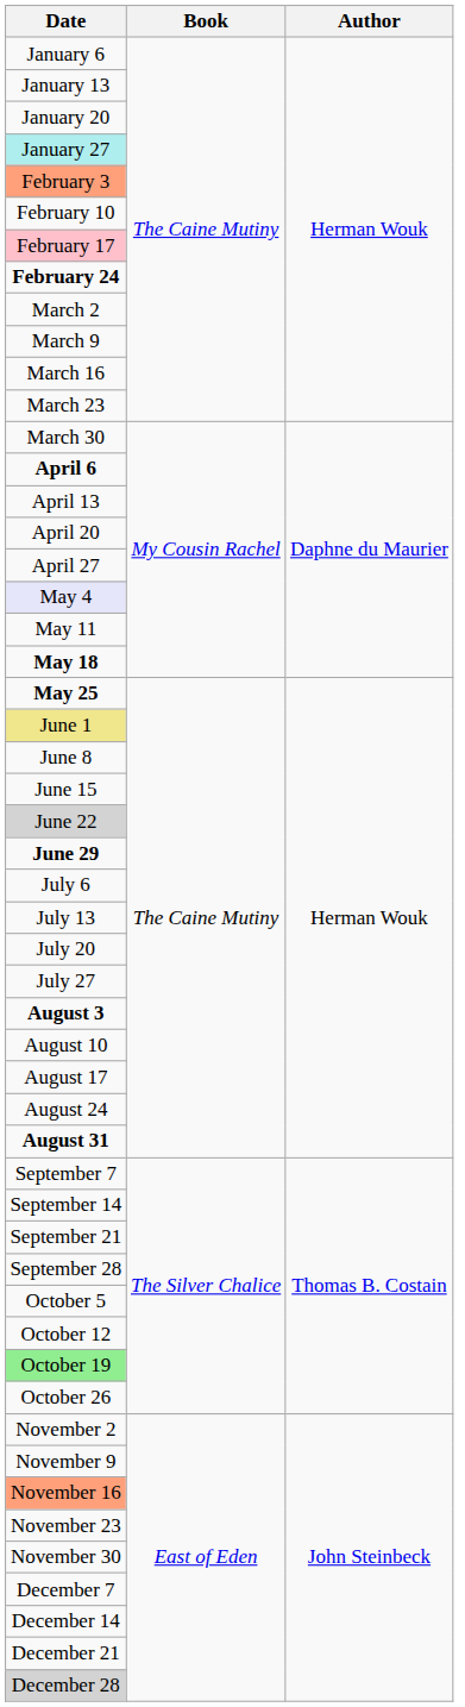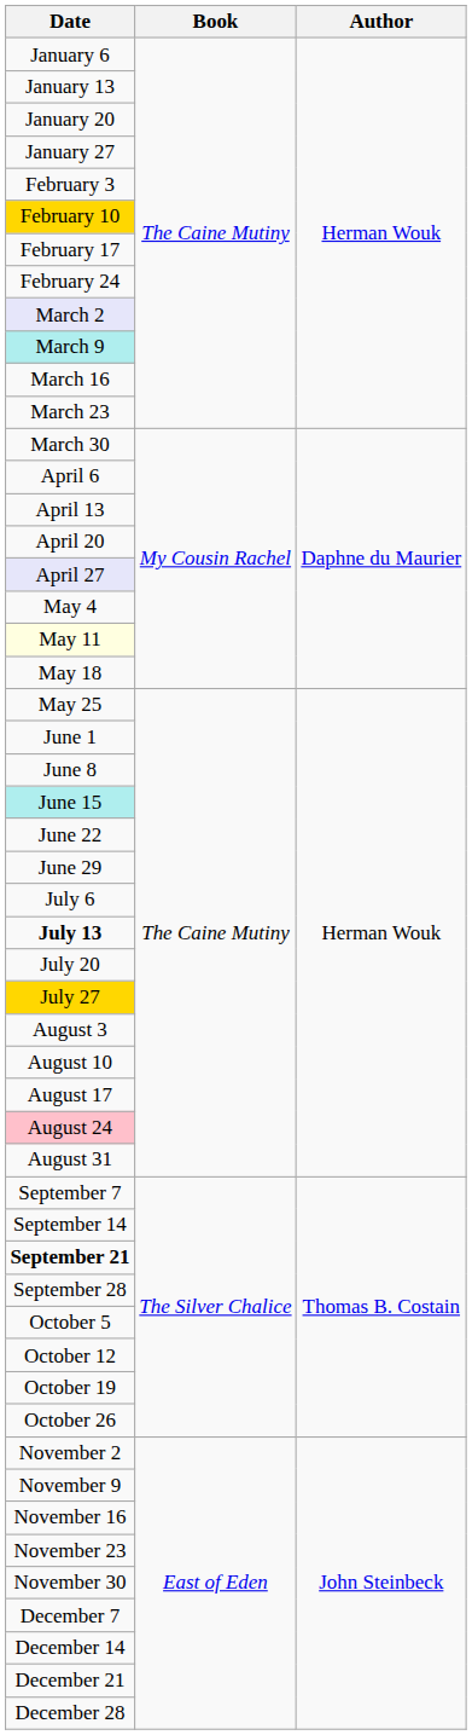January 27 | Date: paleturquoise background -> no background
February 3 | Date: lightsalmon background -> no background
February 10 | Date: no background -> gold background
February 17 | Date: pink background -> no background
February 24 | Date: bold -> normal
March 2 | Date: no background -> lavender background
March 9 | Date: no background -> paleturquoise background
April 6 | Date: bold -> normal
April 27 | Date: no background -> lavender background
May 4 | Date: lavender background -> no background
May 11 | Date: no background -> lightyellow background
May 18 | Date: bold -> normal
May 25 | Date: bold -> normal
June 1 | Date: khaki background -> no background
June 15 | Date: no background -> paleturquoise background
June 22 | Date: lightgrey background -> no background
June 29 | Date: bold -> normal
July 13 | Date: normal -> bold
July 27 | Date: no background -> gold background
August 3 | Date: bold -> normal
August 24 | Date: no background -> pink background
August 31 | Date: bold -> normal
September 21 | Date: normal -> bold
October 19 | Date: lightgreen background -> no background
November 16 | Date: lightsalmon background -> no background
December 28 | Date: lightgrey background -> no background
